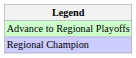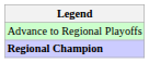row 3 | column 1: normal -> bold
